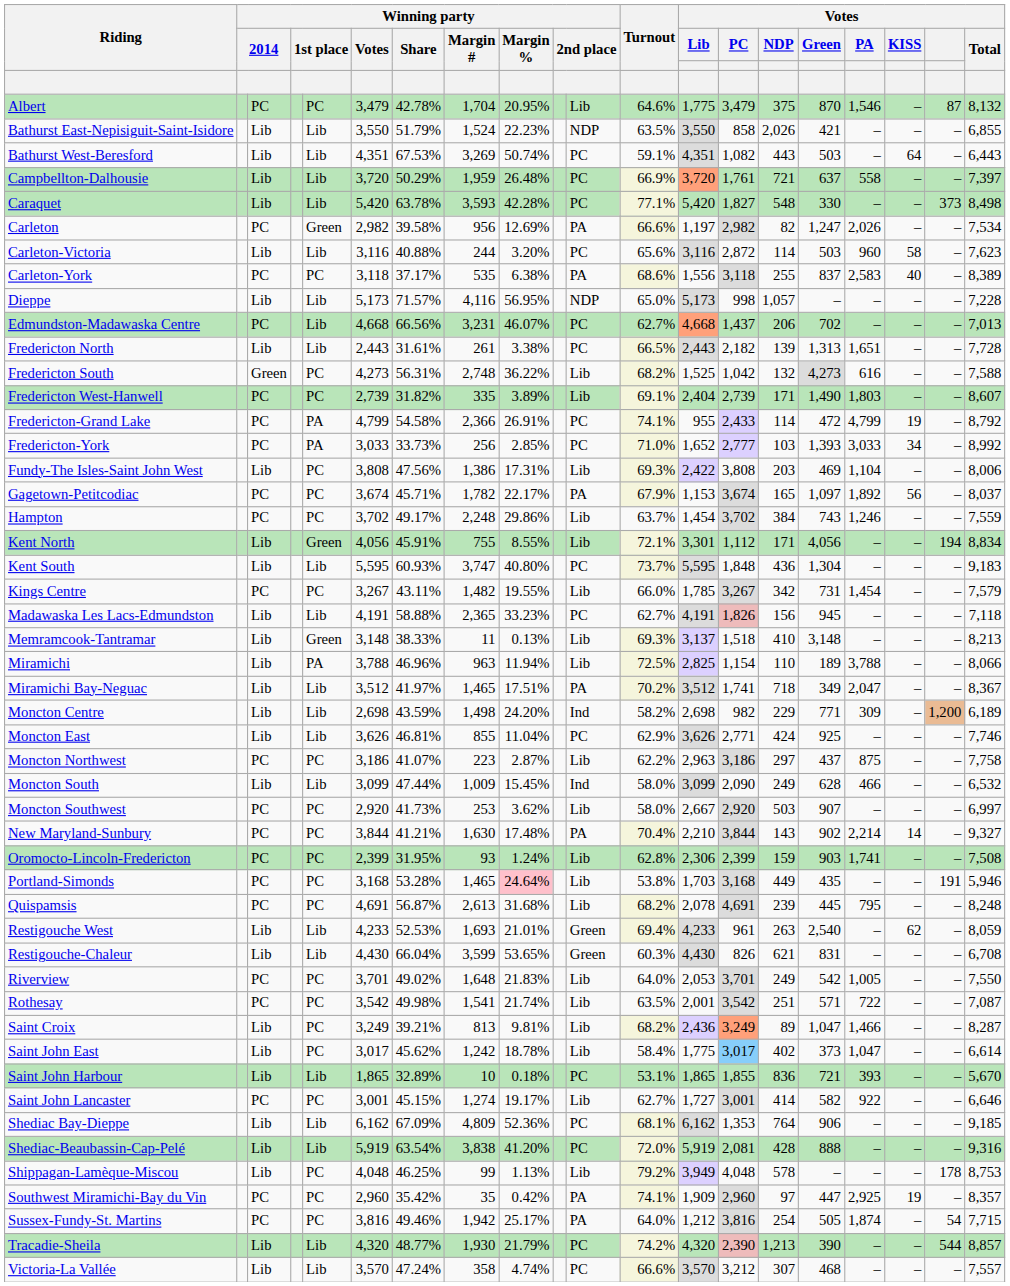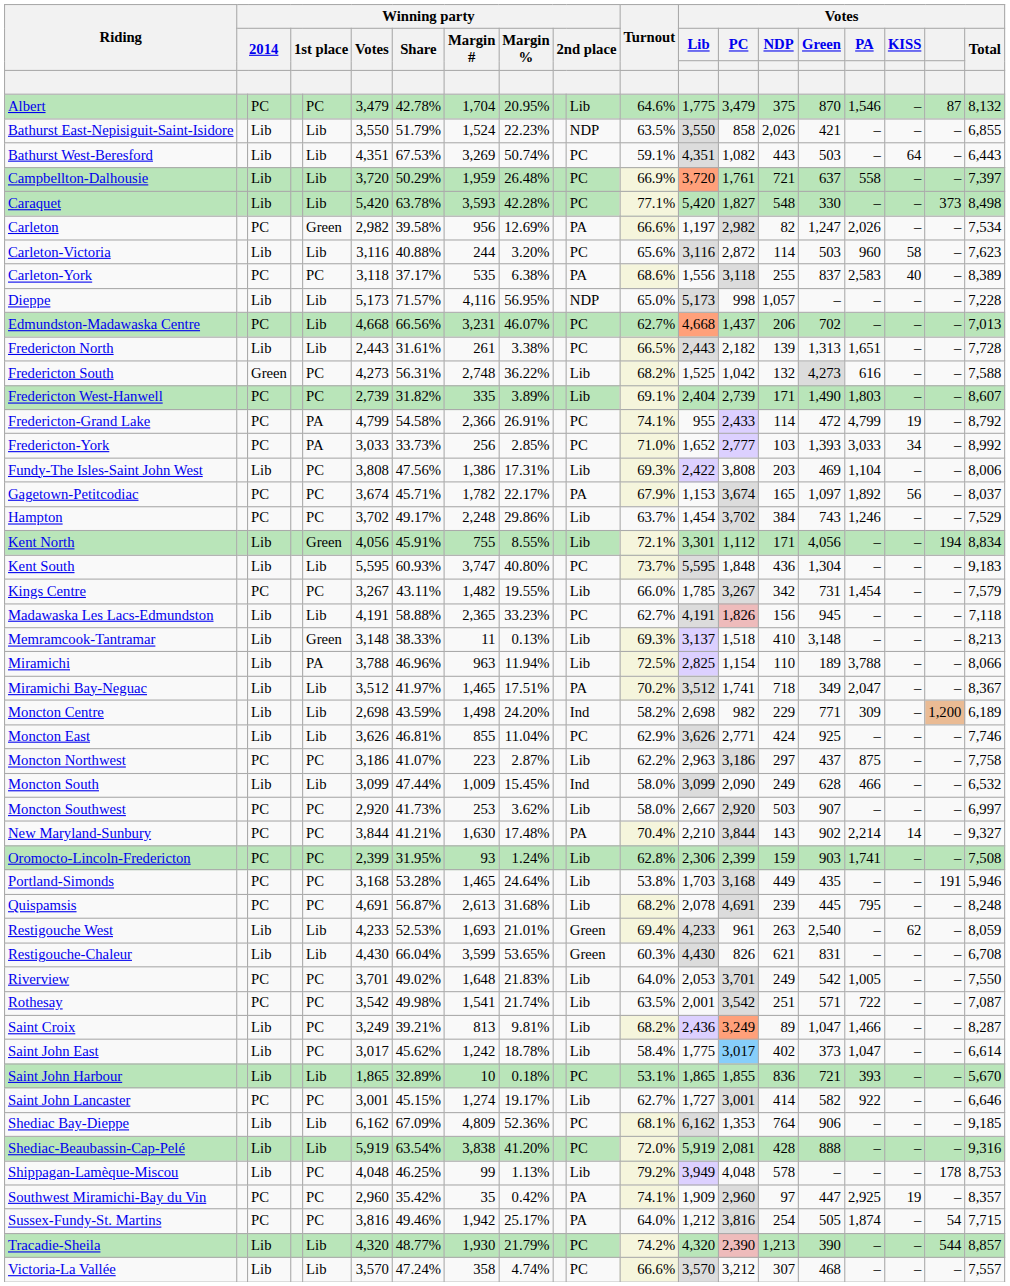Hampton | Votes / Total: 7,559 -> 7,529
Portland-Simonds | Winning party / Margin %: pink background -> no background
